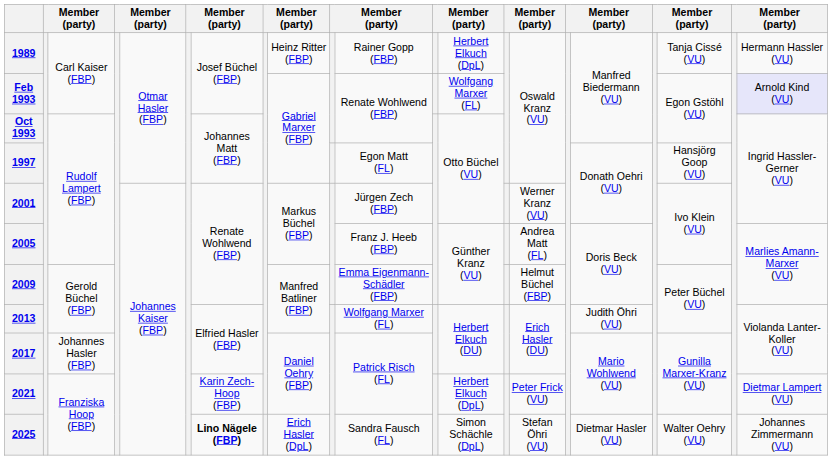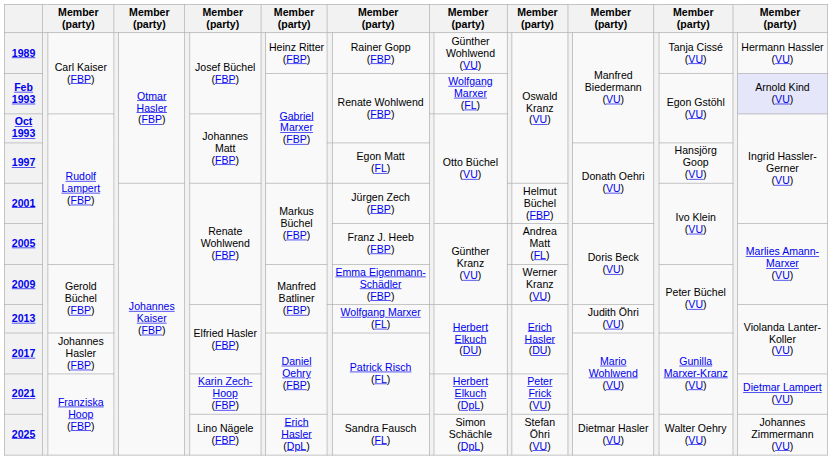1989 | column 13: Herbert Elkuch (DpL) -> Günther Wohlwend (VU)
2001 | column 15: Werner Kranz (VU) -> Helmut Büchel (FBP)
2009 | column 15: Helmut Büchel (FBP) -> Werner Kranz (VU)
2025 | column 7: bold -> normal
